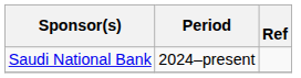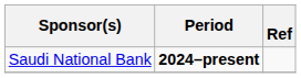Saudi National Bank | Period: normal -> bold
